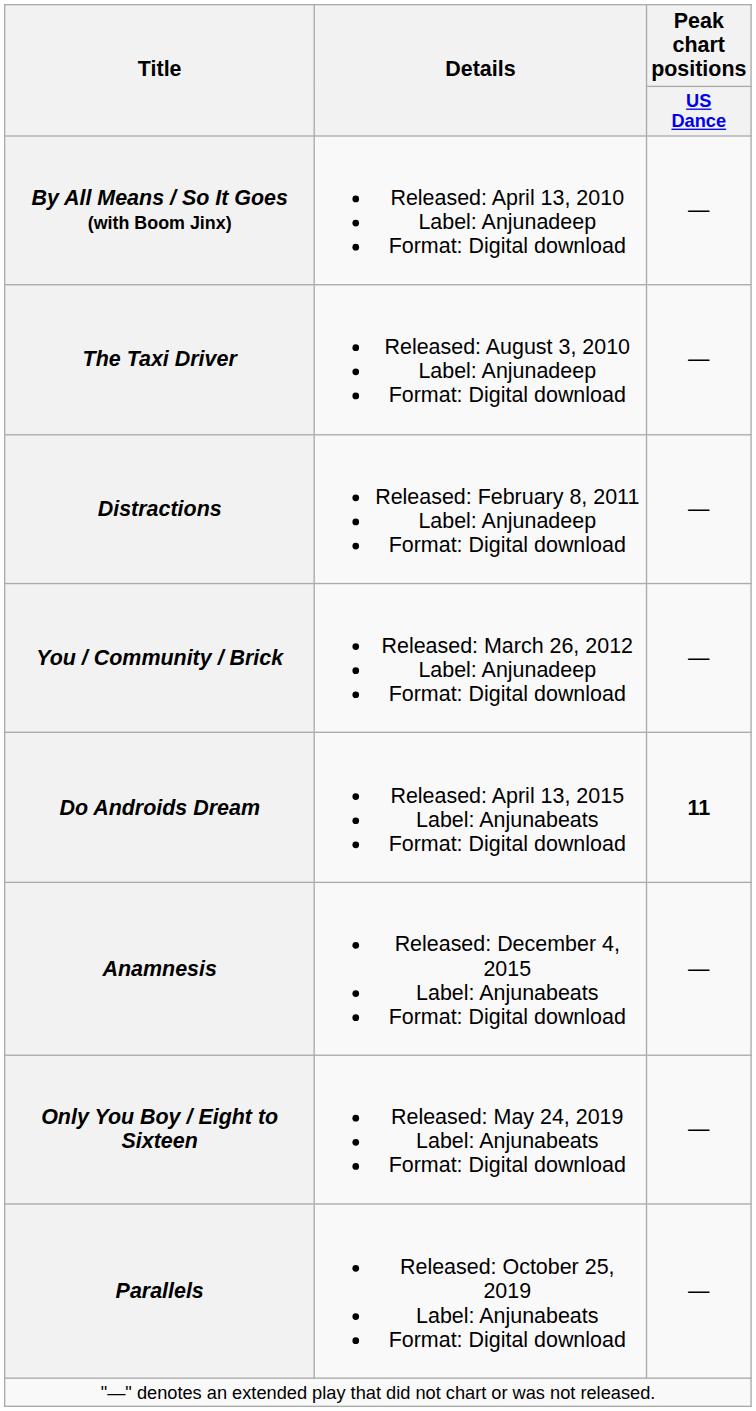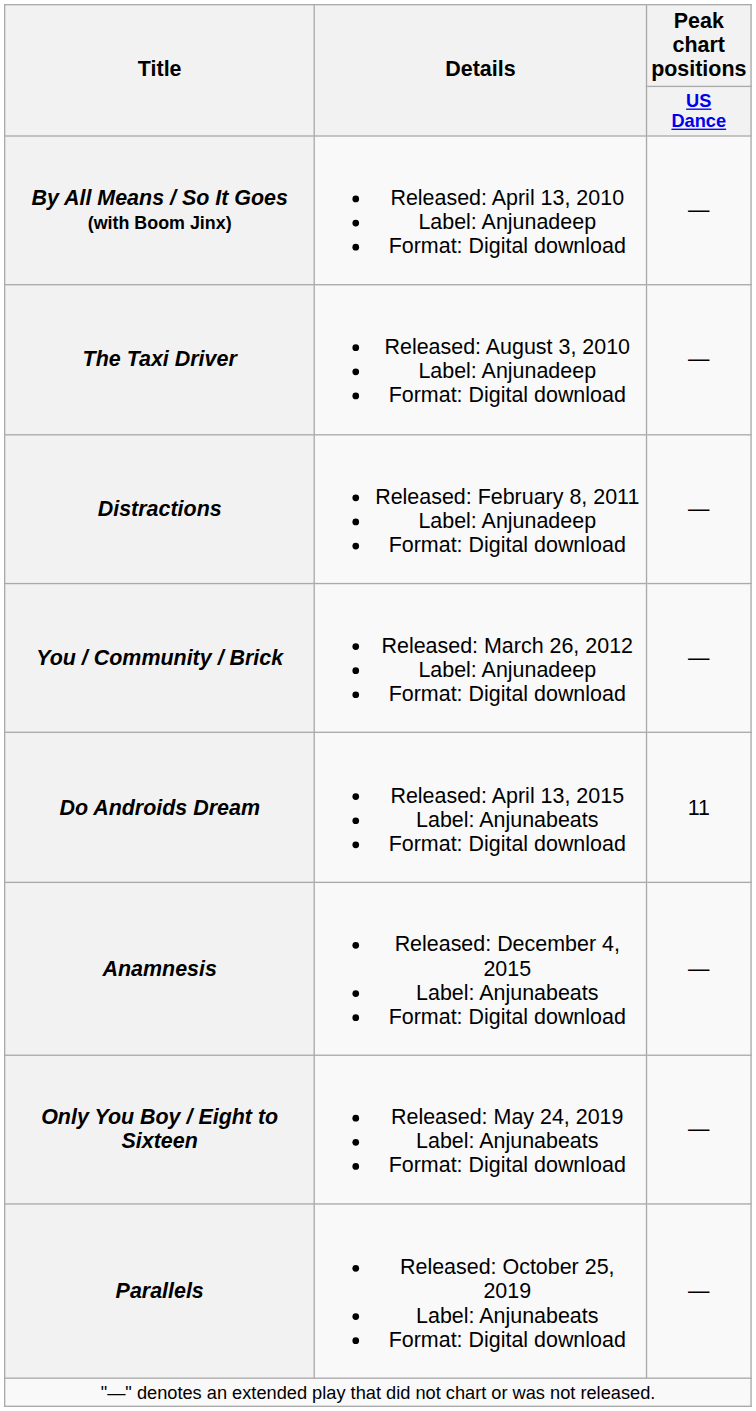Do Androids Dream | Peak chart positions / US Dance: bold -> normal
